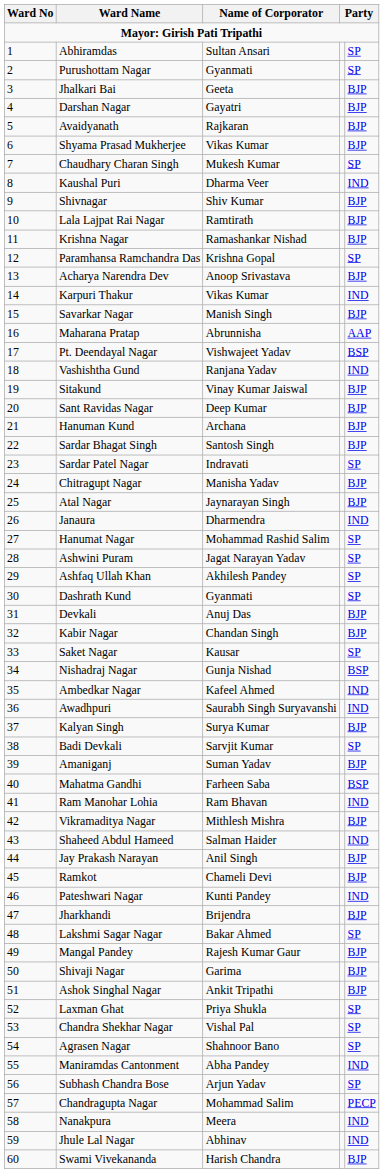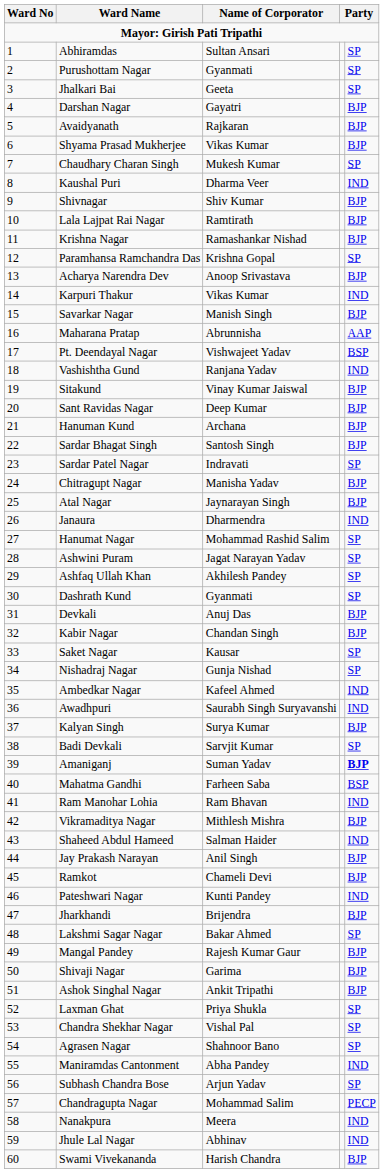Jhalkari Bai | column 5: BJP -> SP
Nishadraj Nagar | column 5: BSP -> SP
Amaniganj | column 5: normal -> bold
